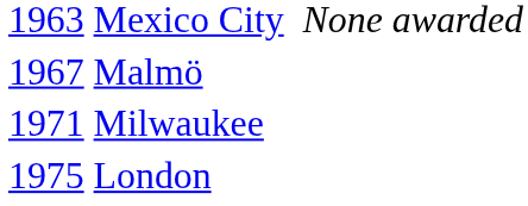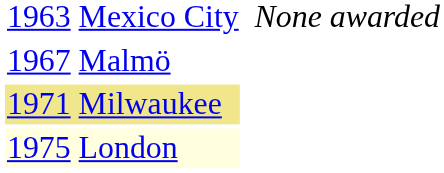1971 Milwaukee | column 1: no background -> khaki background
1975 London | column 1: no background -> lightyellow background
